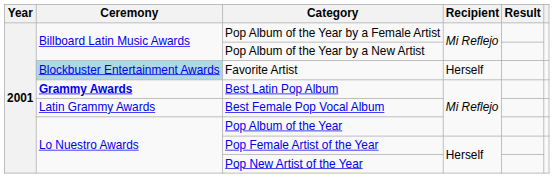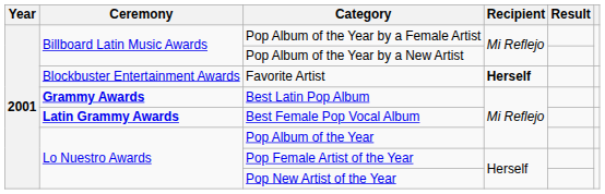Favorite Artist | Ceremony: lightblue background -> no background
Favorite Artist | Recipient: normal -> bold
Best Female Pop Vocal Album | Ceremony: normal -> bold
